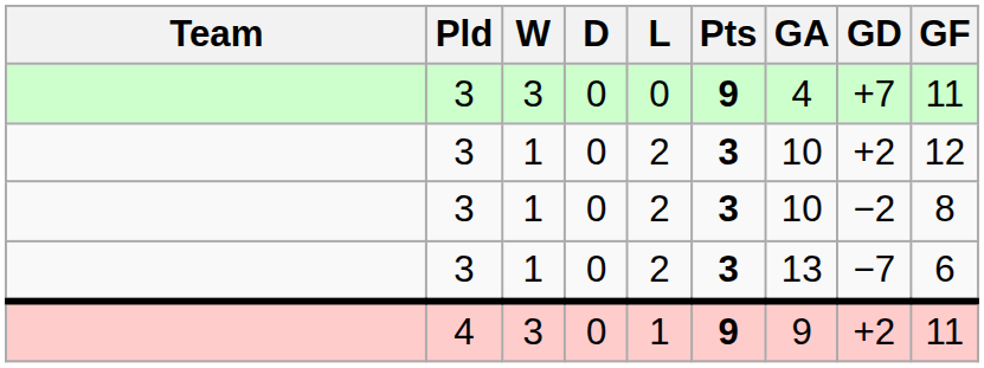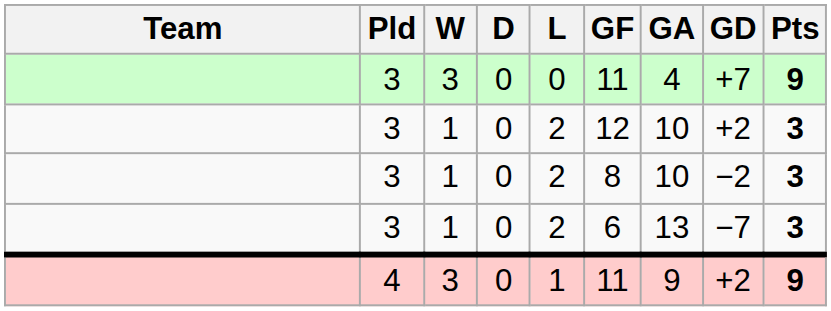columns swapped: GF <-> Pts
